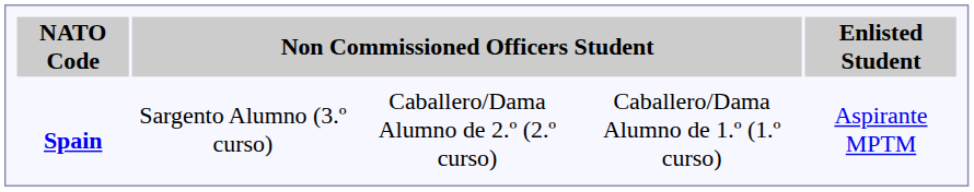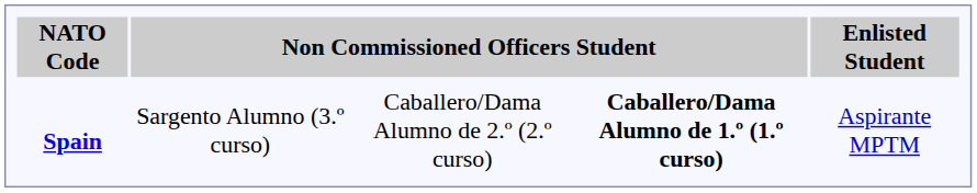Sargento Alumno (3.º curso) | column 4: normal -> bold
